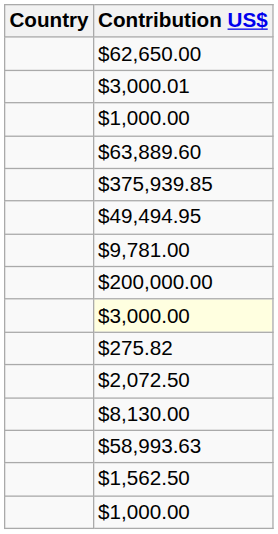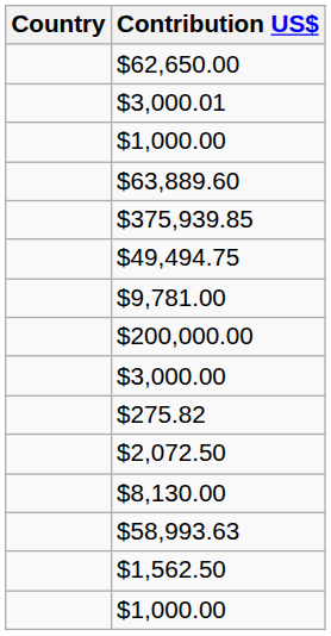row 7 | Contribution US$: $49,494.95 -> $49,494.75
row 10 | Contribution US$: lightyellow background -> no background
